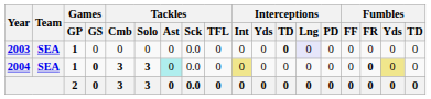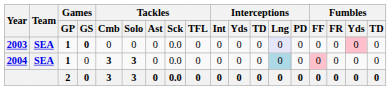2003 | Games / GS: normal -> bold
2003 | Interceptions / TD: bold -> normal
2003 | Fumbles / Yds: no background -> pink background
2004 | Games / GS: bold -> normal
2004 | Tackles / Ast: paleturquoise background -> no background
2004 | Interceptions / Int: khaki background -> no background
2004 | Interceptions / Lng: no background -> lightblue background
2004 | Fumbles / FF: no background -> pink background
2004 | Fumbles / FR: bold -> normal
2004 | Fumbles / Yds: khaki background -> no background
